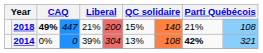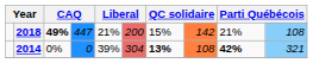2018 | column 8: 140 -> 142
2014 | column 7: normal -> bold
